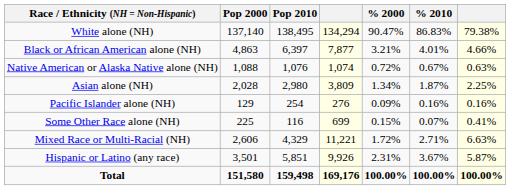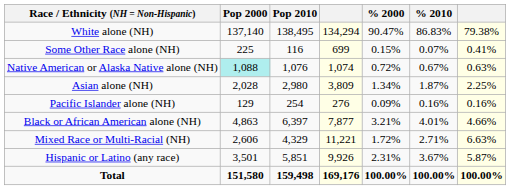rows swapped: Black or African American alone (NH) <-> Some Other Race alone (NH)
Native American or Alaska Native alone (NH) | Pop 2000: no background -> paleturquoise background
